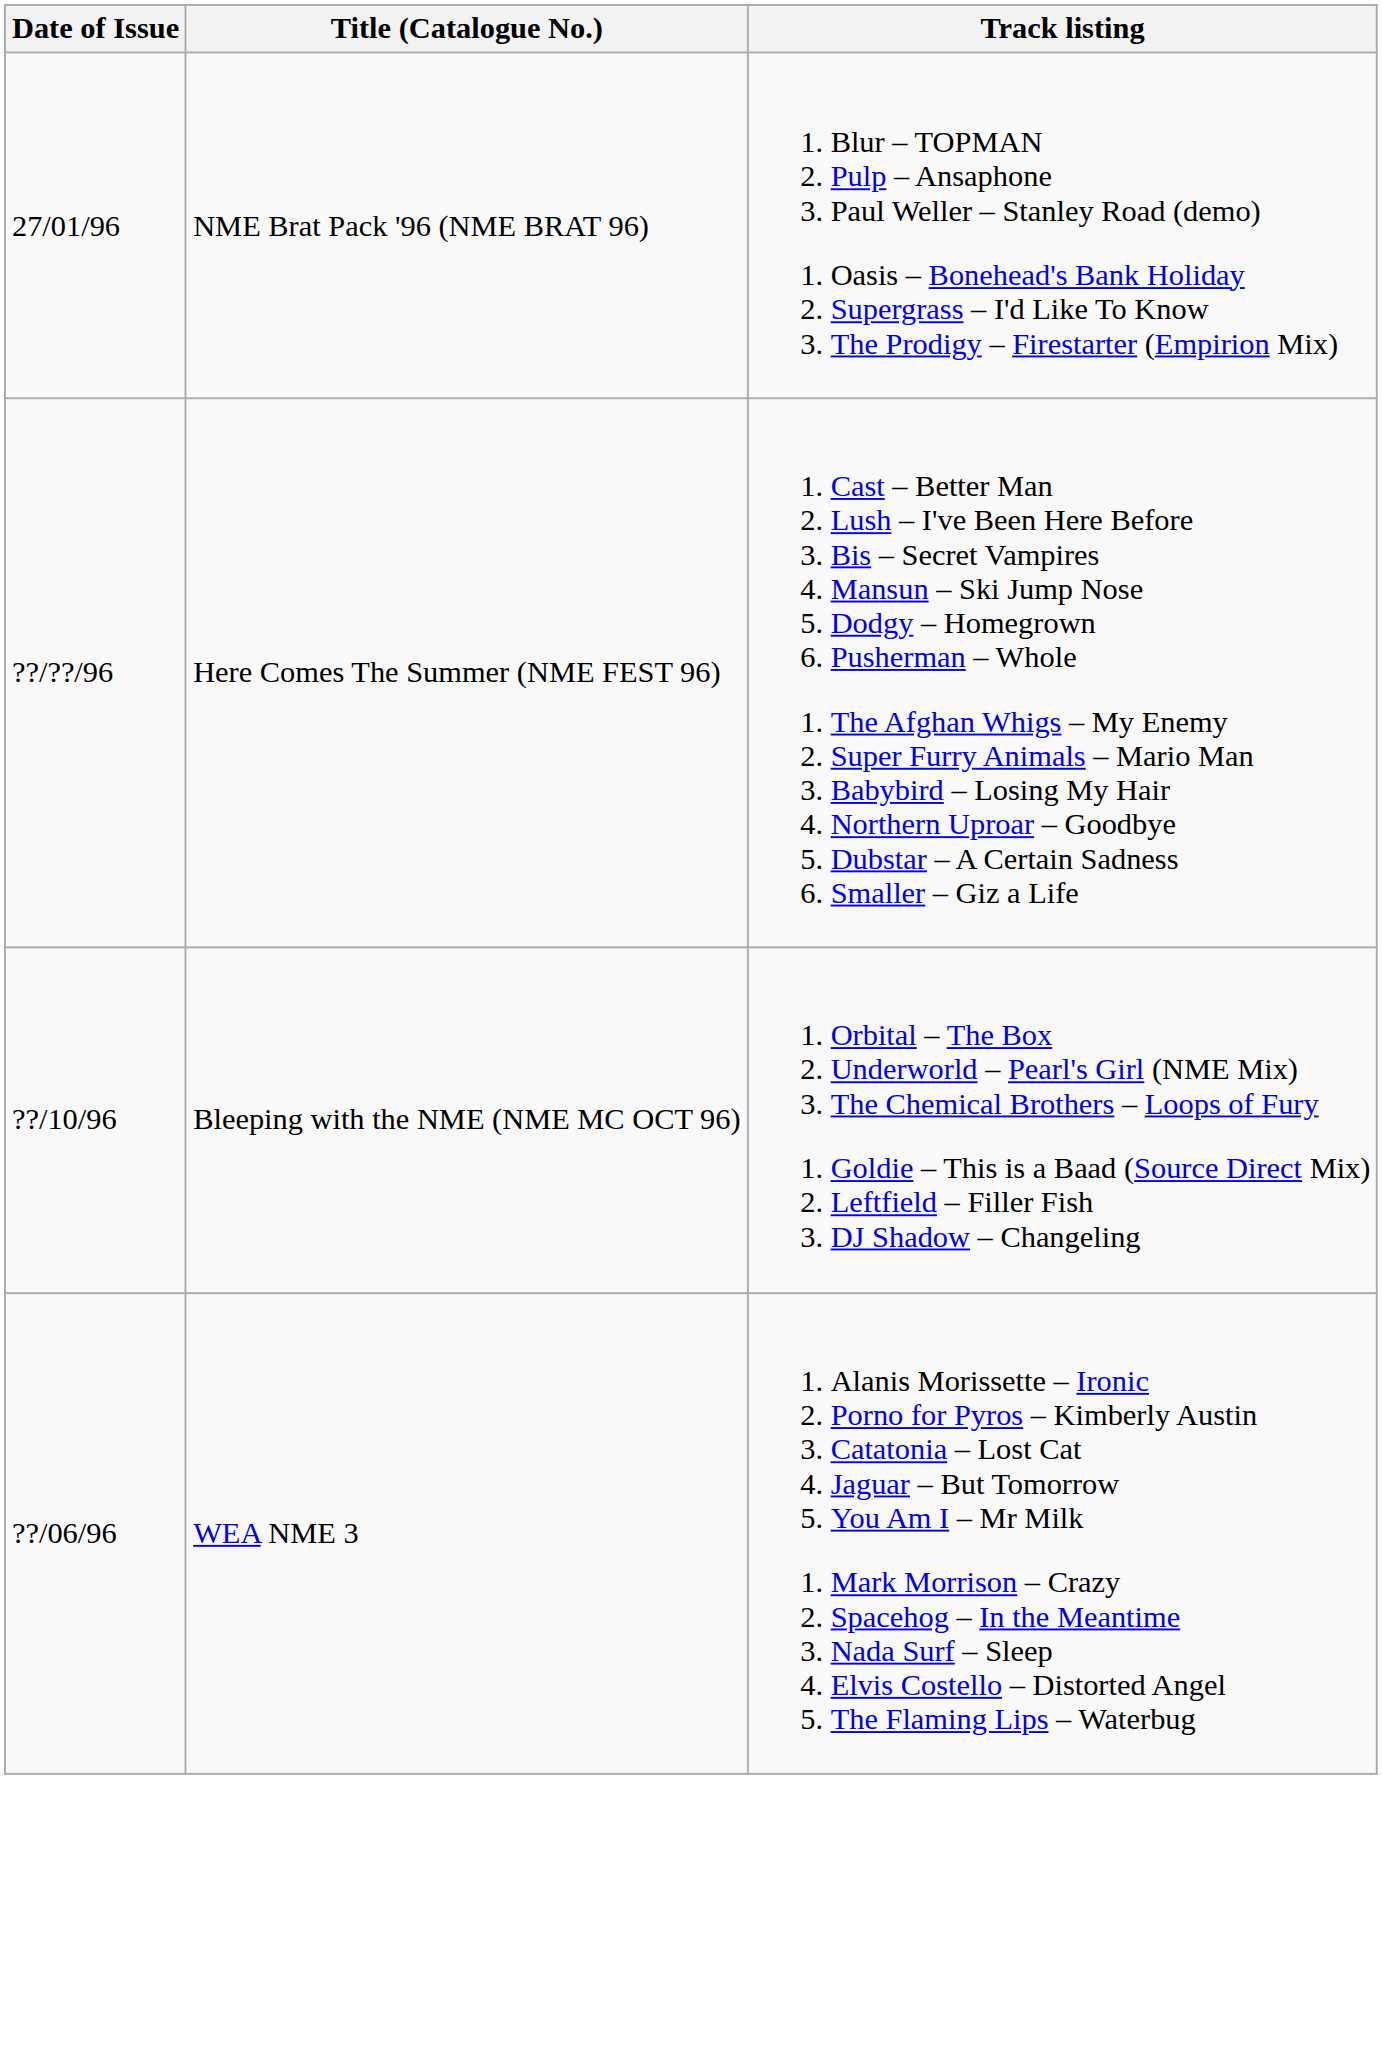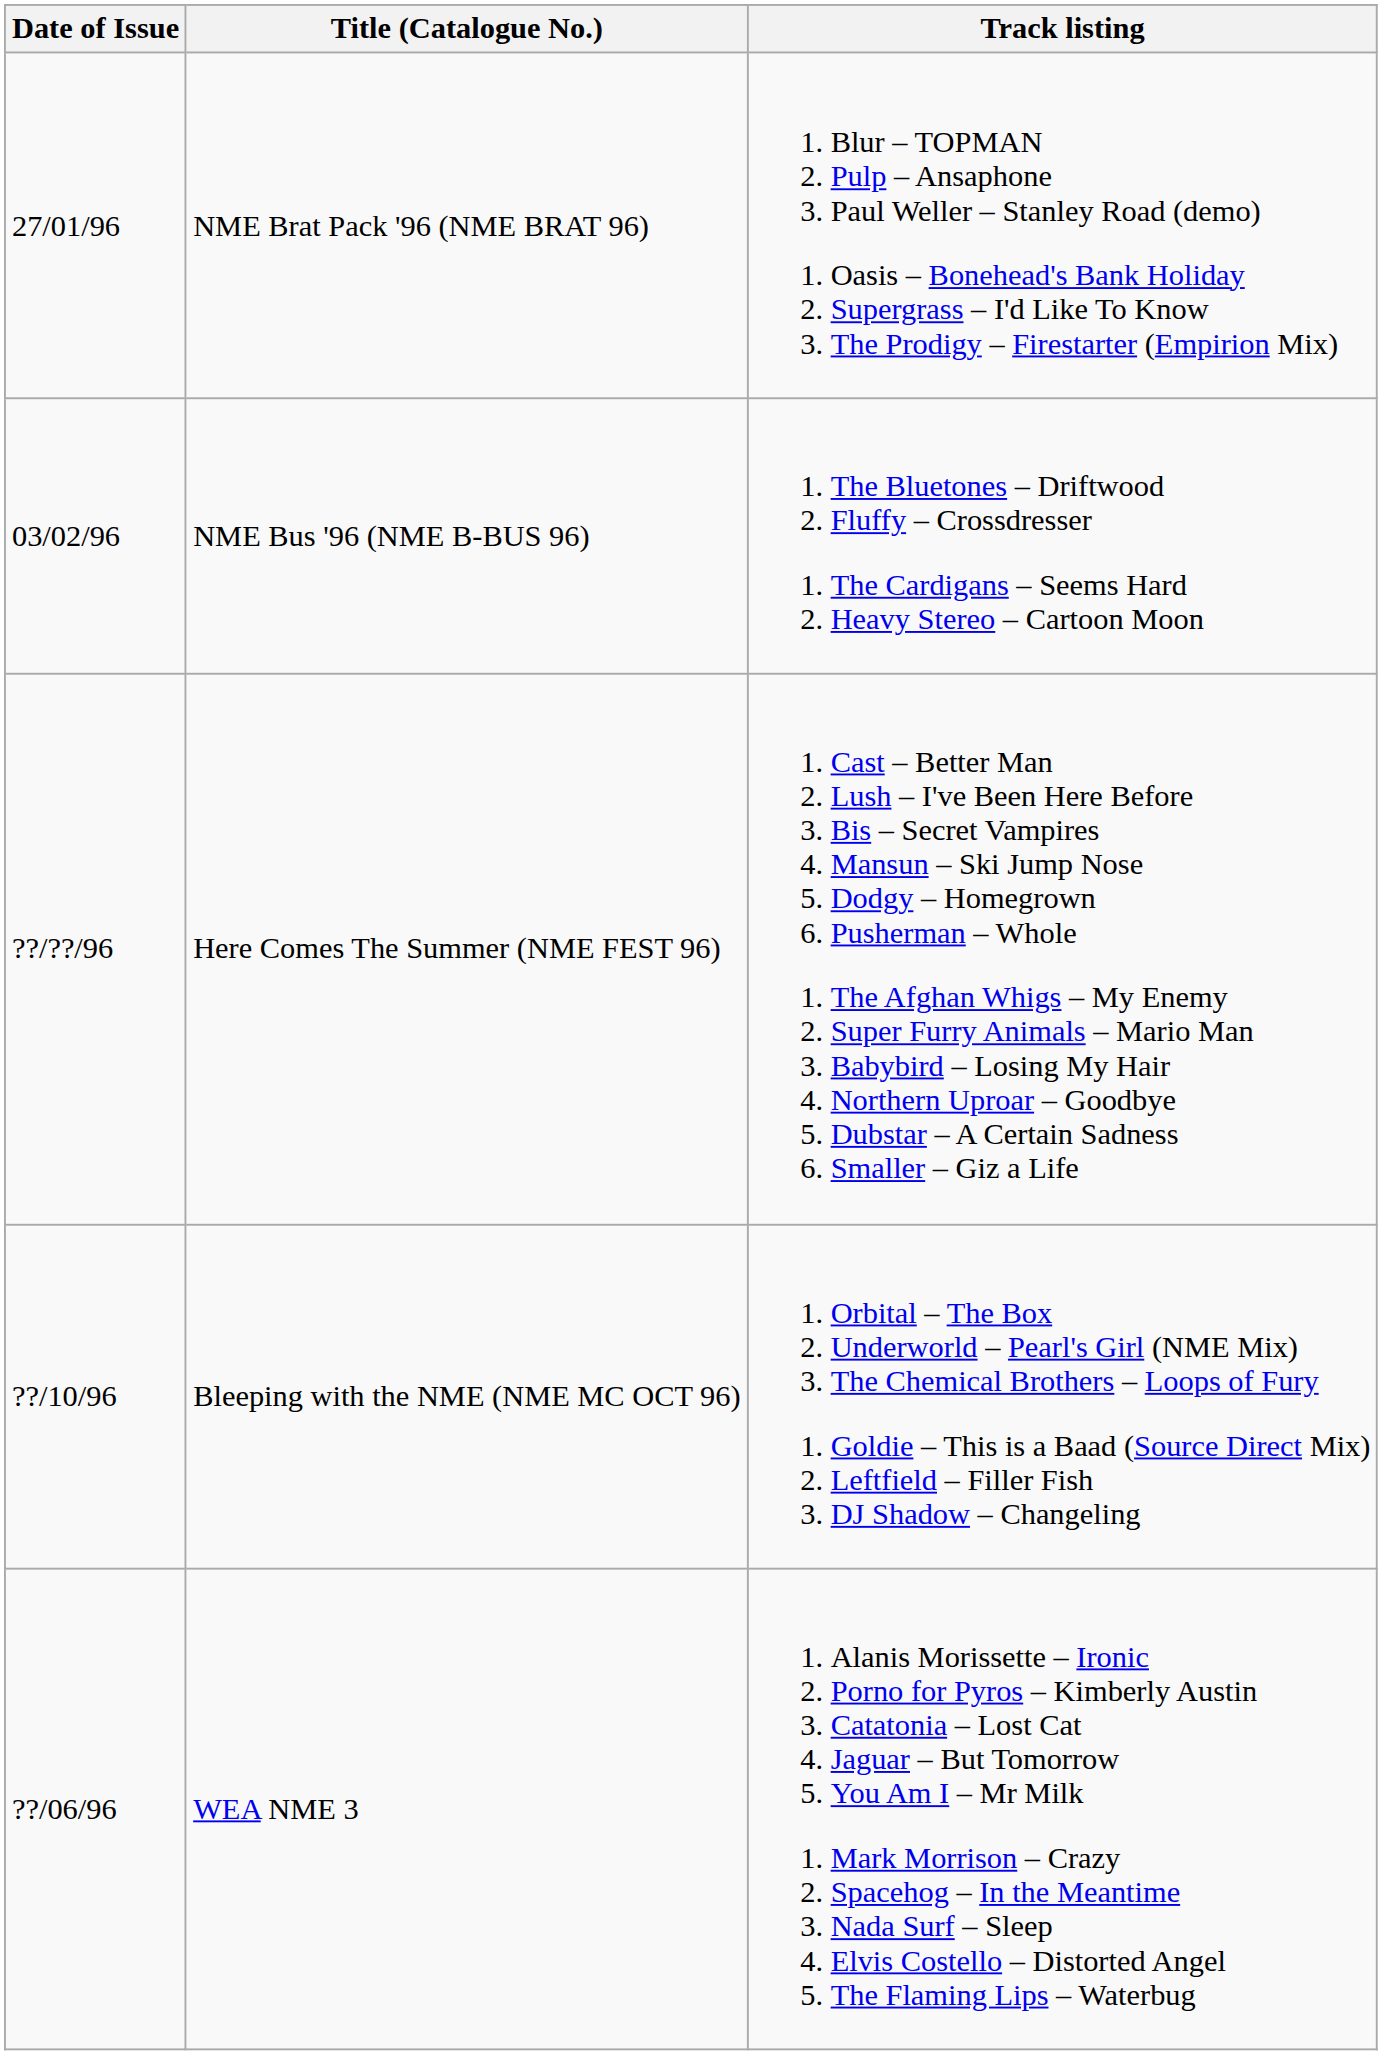+ row: 03/02/96 | NME Bus '96 (NME B-BUS 96) | The Bluetones – Driftwood Fluffy – Crossdresser The Cardigans – Seems Hard Heavy Stereo – Cartoon Moon
